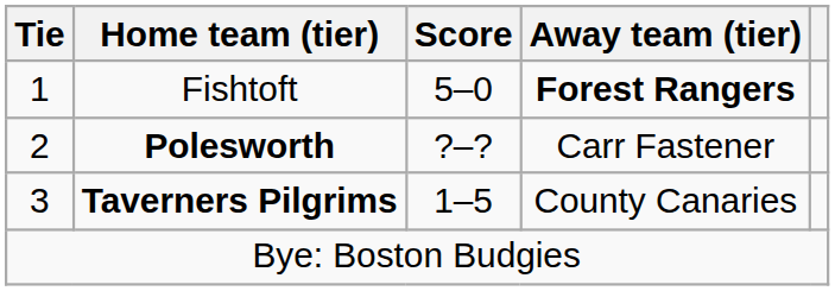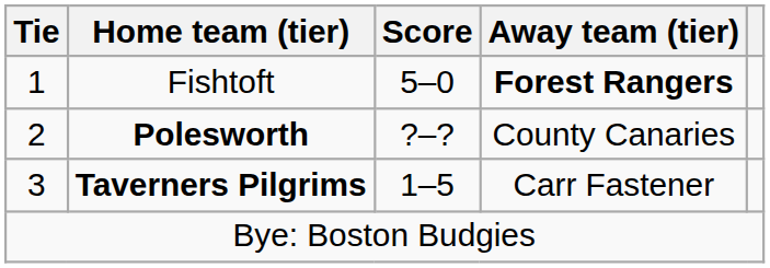Polesworth | Away team (tier): Carr Fastener -> County Canaries
Taverners Pilgrims | Away team (tier): County Canaries -> Carr Fastener
